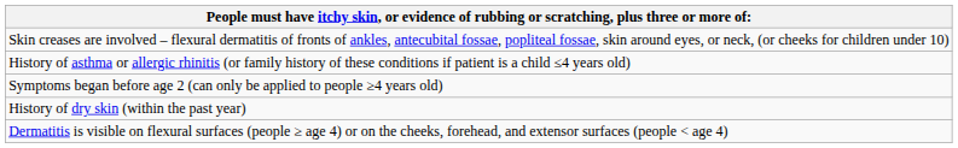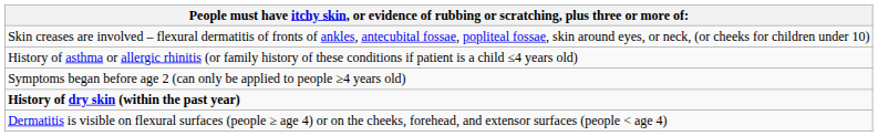row 5 | column 1: normal -> bold
